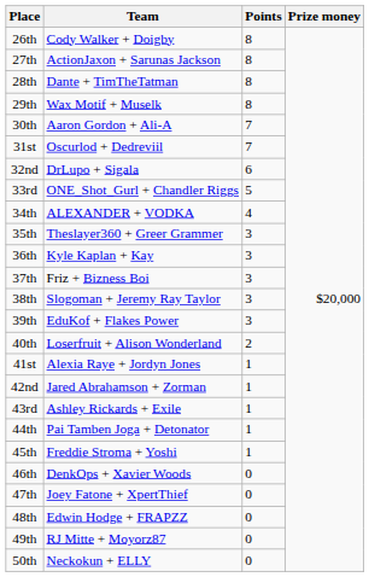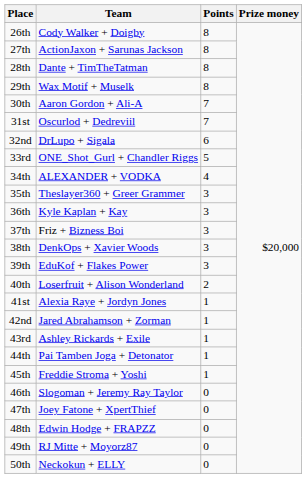38th | Team: Slogoman + Jeremy Ray Taylor -> DenkOps + Xavier Woods
46th | Team: DenkOps + Xavier Woods -> Slogoman + Jeremy Ray Taylor
